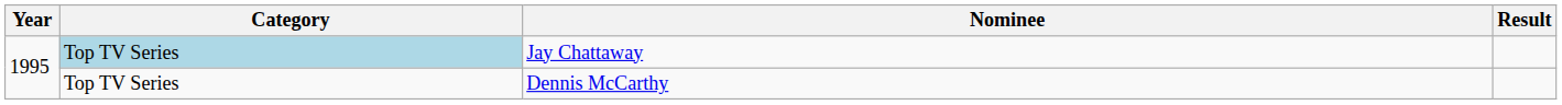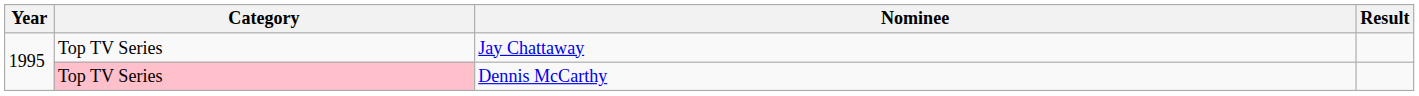Jay Chattaway | Category: lightblue background -> no background
Dennis McCarthy | Category: no background -> pink background
